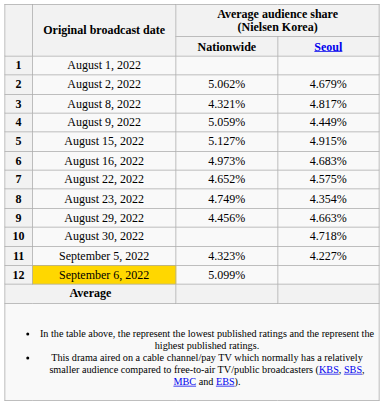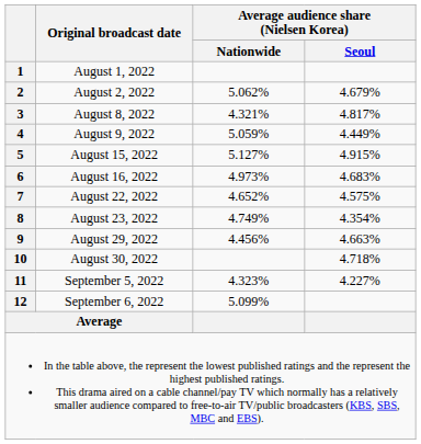12 | Original broadcast date: gold background -> no background
